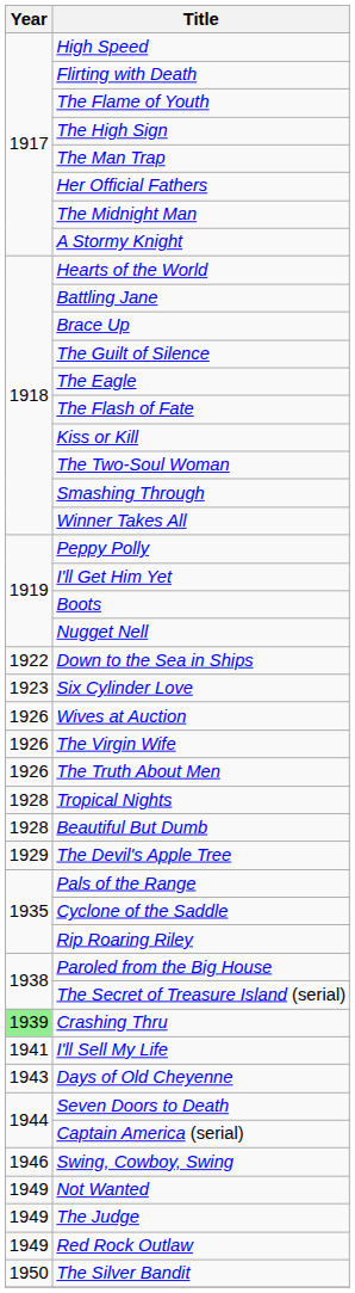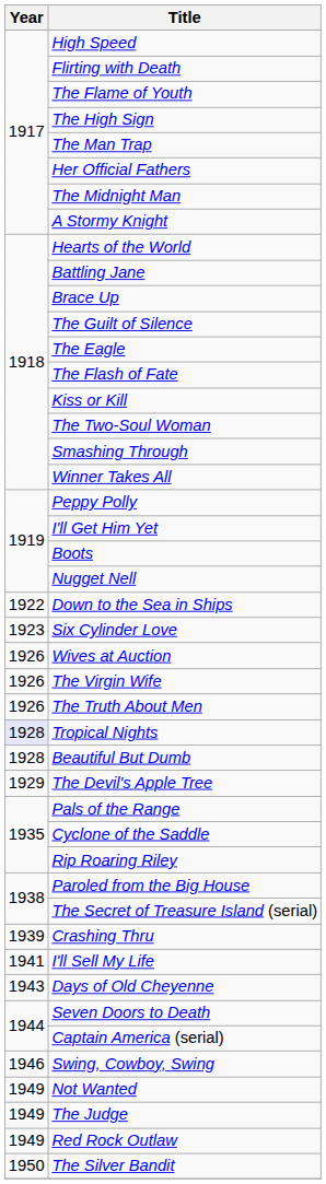Tropical Nights | Year: no background -> lavender background
Crashing Thru | Year: lightgreen background -> no background
